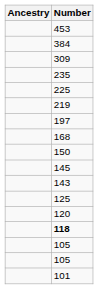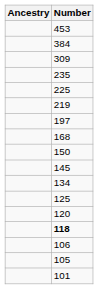row 12 | Number: 143 -> 134
row 16 | Number: 105 -> 106
